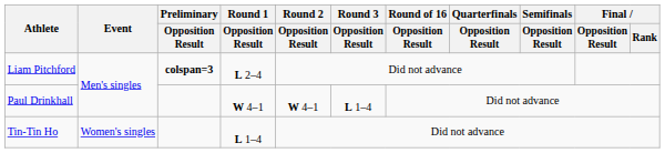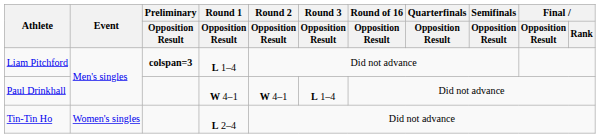Liam Pitchford | Round 1 / Opposition Result: L 2–4 -> L 1–4
Tin-Tin Ho | Round 1 / Opposition Result: L 1–4 -> L 2–4
